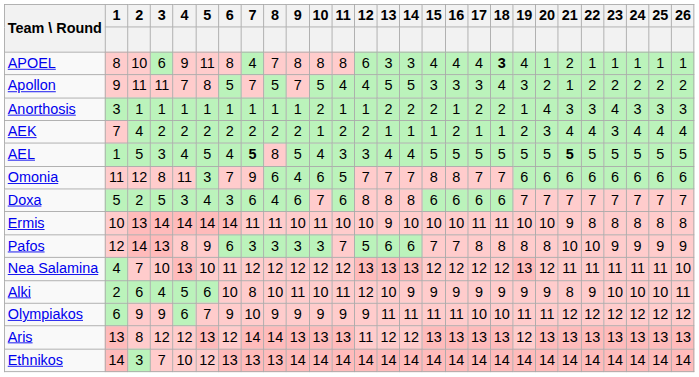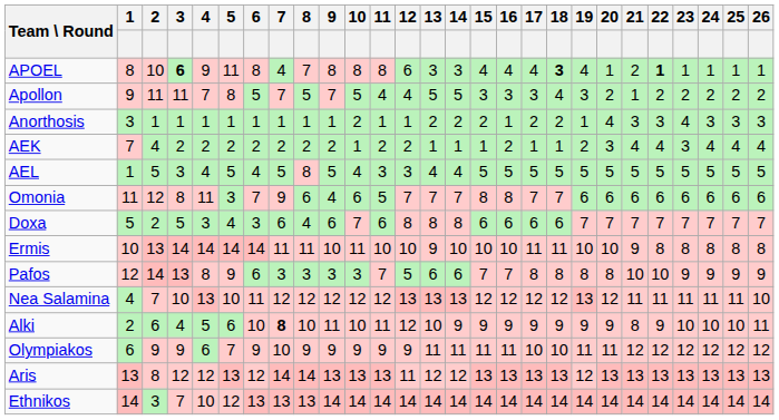APOEL | 3: normal -> bold
APOEL | 22: normal -> bold
AEL | 7: bold -> normal
AEL | 21: bold -> normal
Alki | 7: normal -> bold
